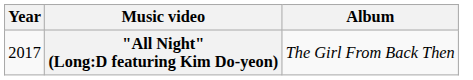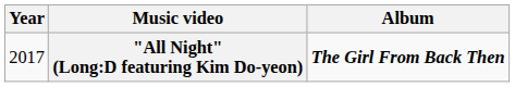row 2 | Album: normal -> bold
